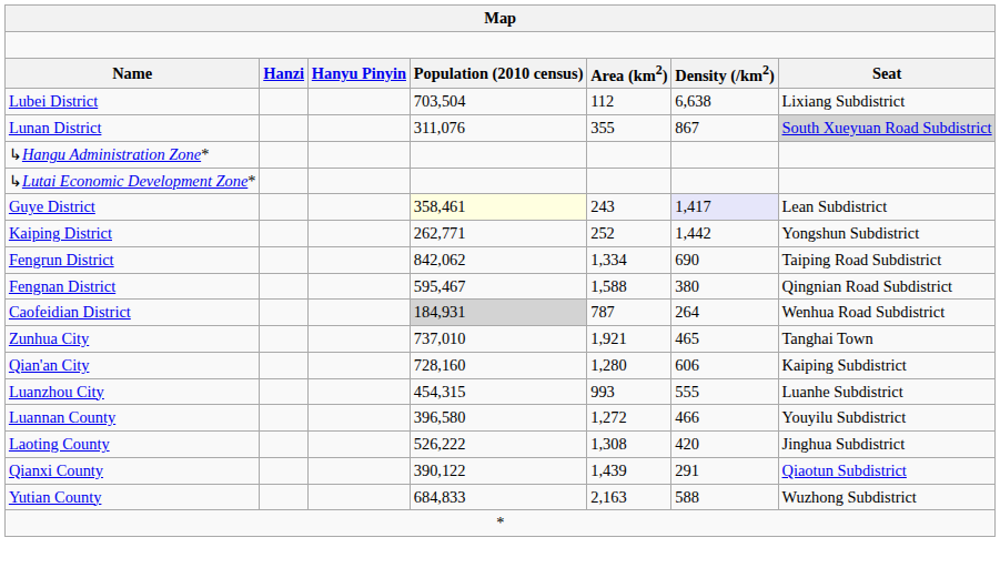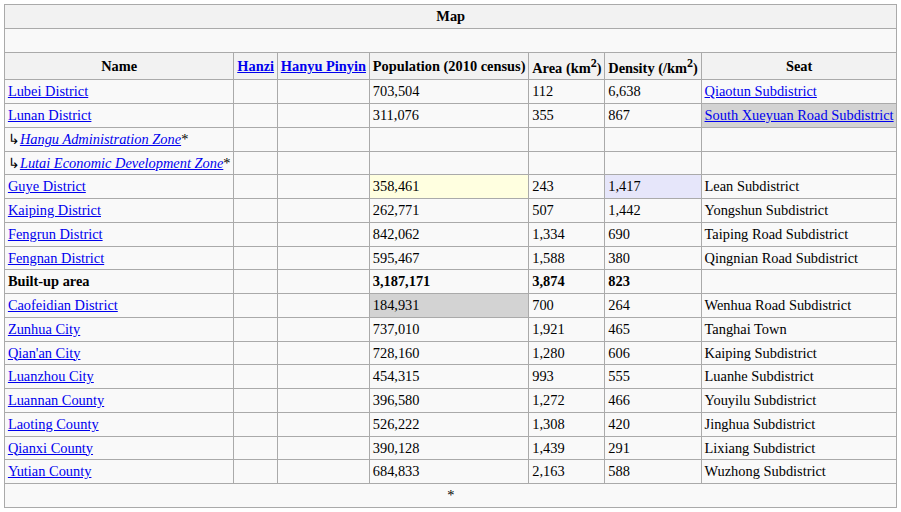Lubei District | column 7: Lixiang Subdistrict -> Qiaotun Subdistrict
Kaiping District | column 5: 252 -> 507
+ row: Built-up area | 3,187,171 | 3,874 | 823
Caofeidian District | column 5: 787 -> 700
Qianxi County | column 4: 390,122 -> 390,128
Qianxi County | column 7: Qiaotun Subdistrict -> Lixiang Subdistrict
